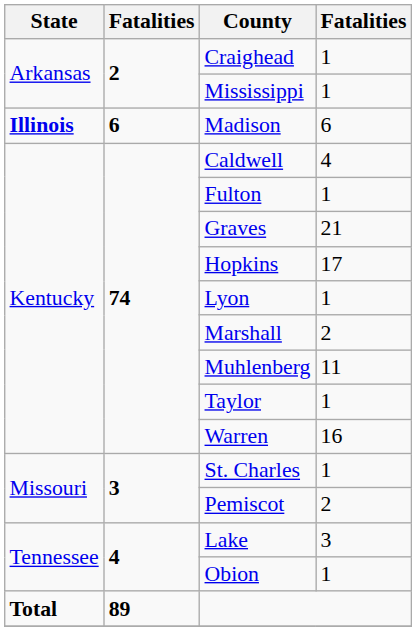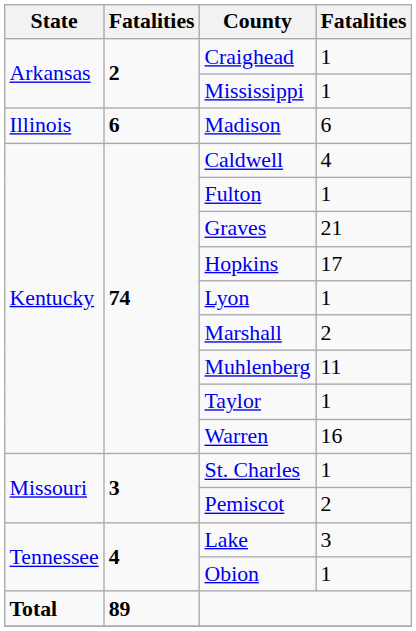Madison | State: bold -> normal
